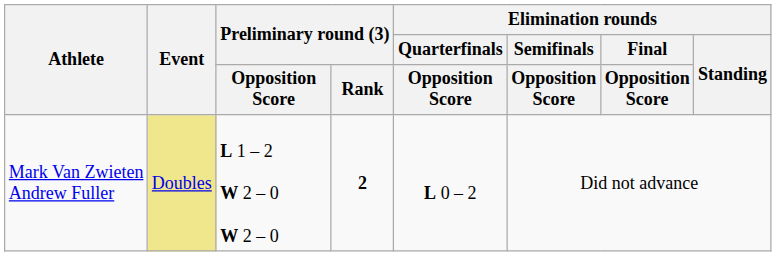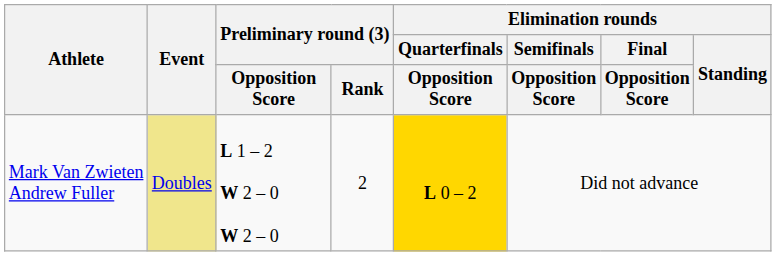Mark Van Zwieten Andrew Fuller | Preliminary round (3) / Rank: bold -> normal
Mark Van Zwieten Andrew Fuller | Elimination rounds / Quarterfinals / Opposition Score: no background -> gold background
